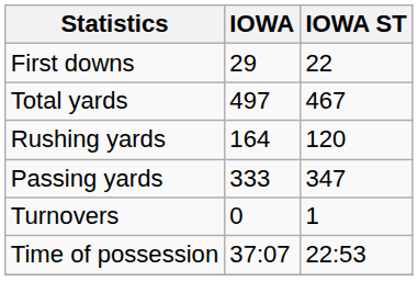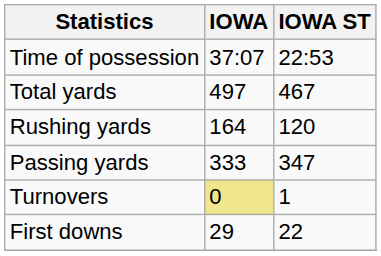rows swapped: First downs <-> Time of possession
Turnovers | IOWA: no background -> khaki background
